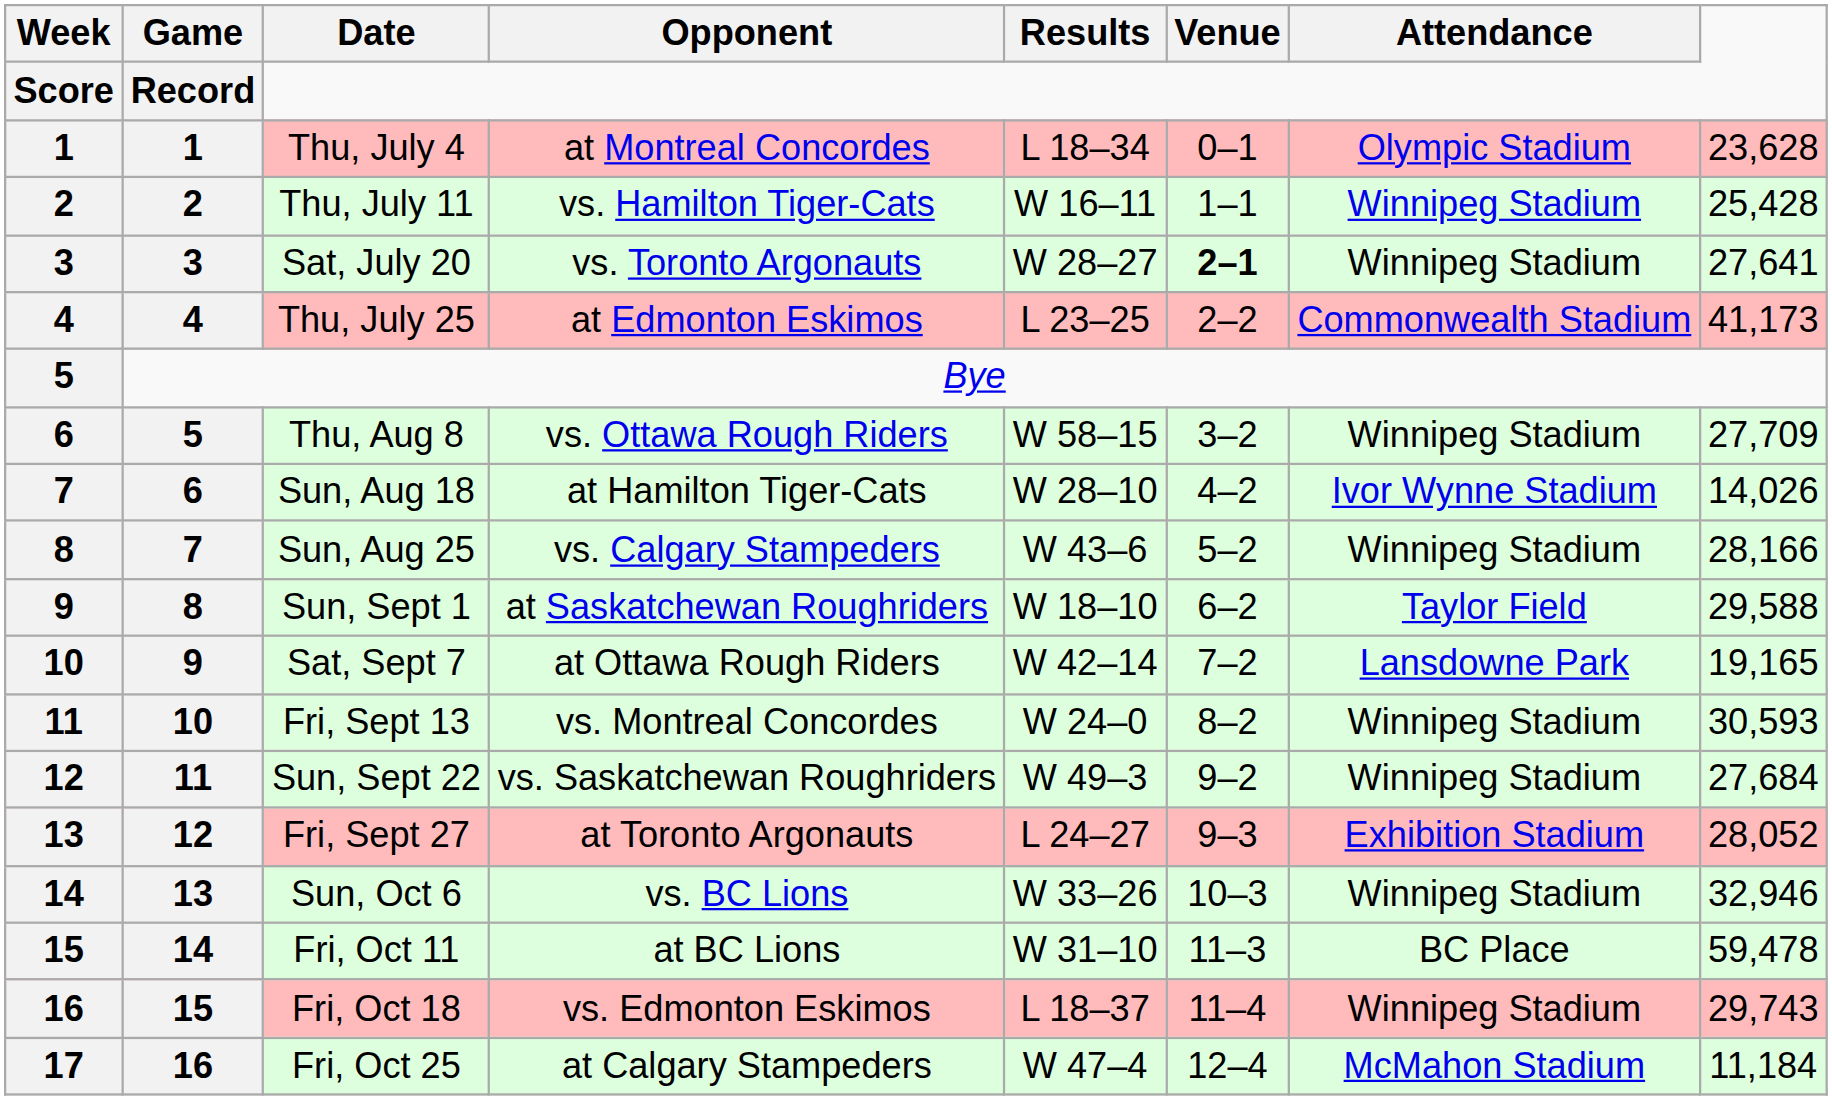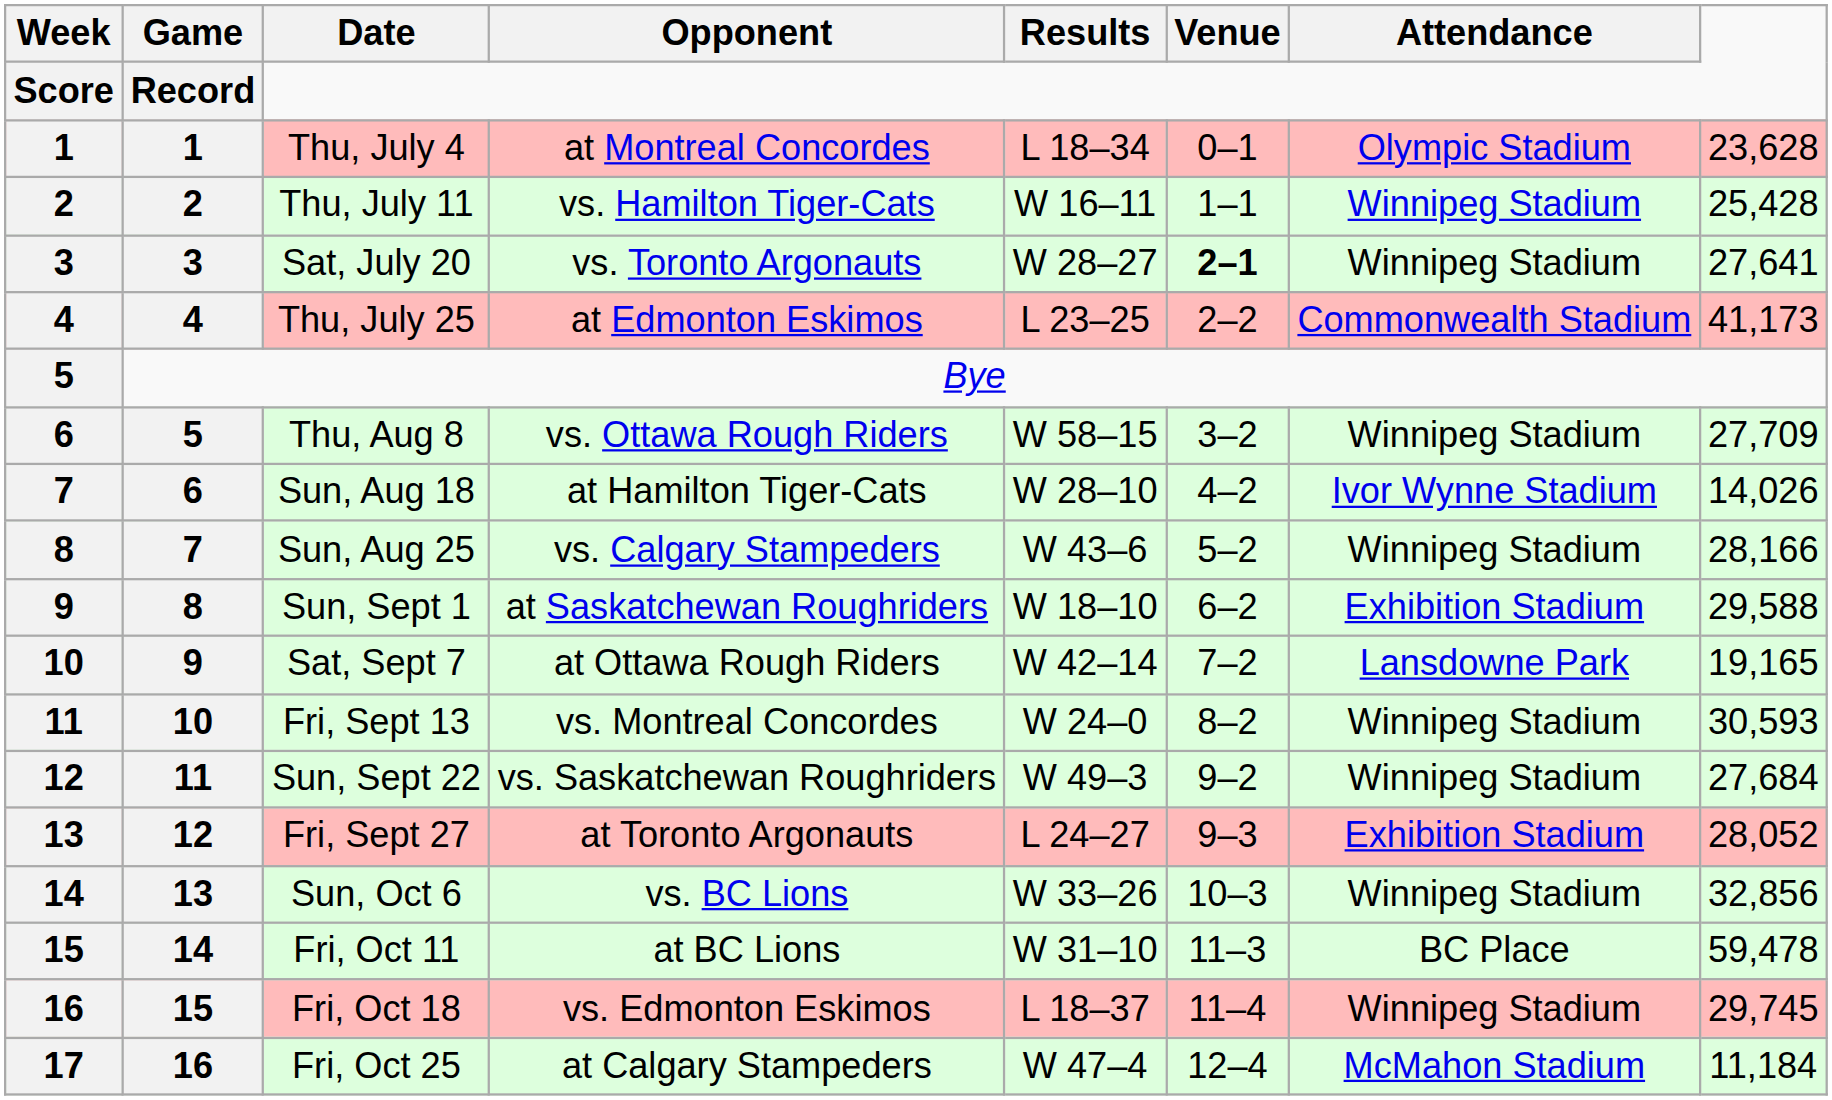Sun, Sept 1 | Attendance: Taylor Field -> Exhibition Stadium
Sun, Oct 6 | column 8: 32,946 -> 32,856
Fri, Oct 18 | column 8: 29,743 -> 29,745
